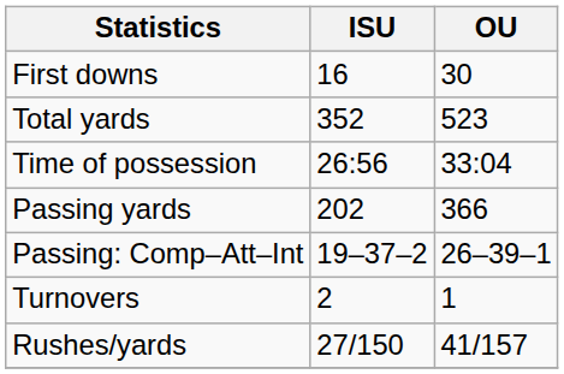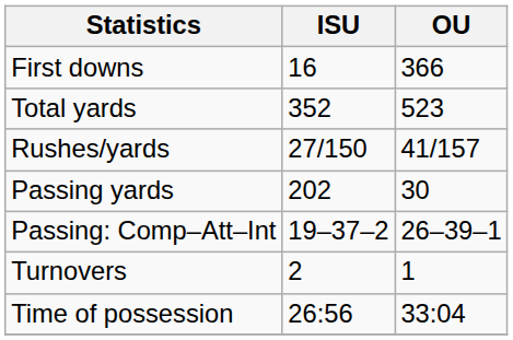First downs | OU: 30 -> 366
rows swapped: Rushes/yards <-> Time of possession
Passing yards | OU: 366 -> 30
